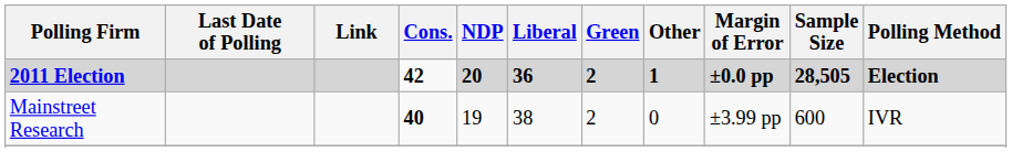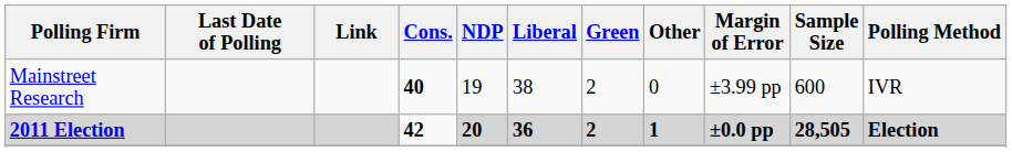rows swapped: Mainstreet Research <-> 2011 Election
